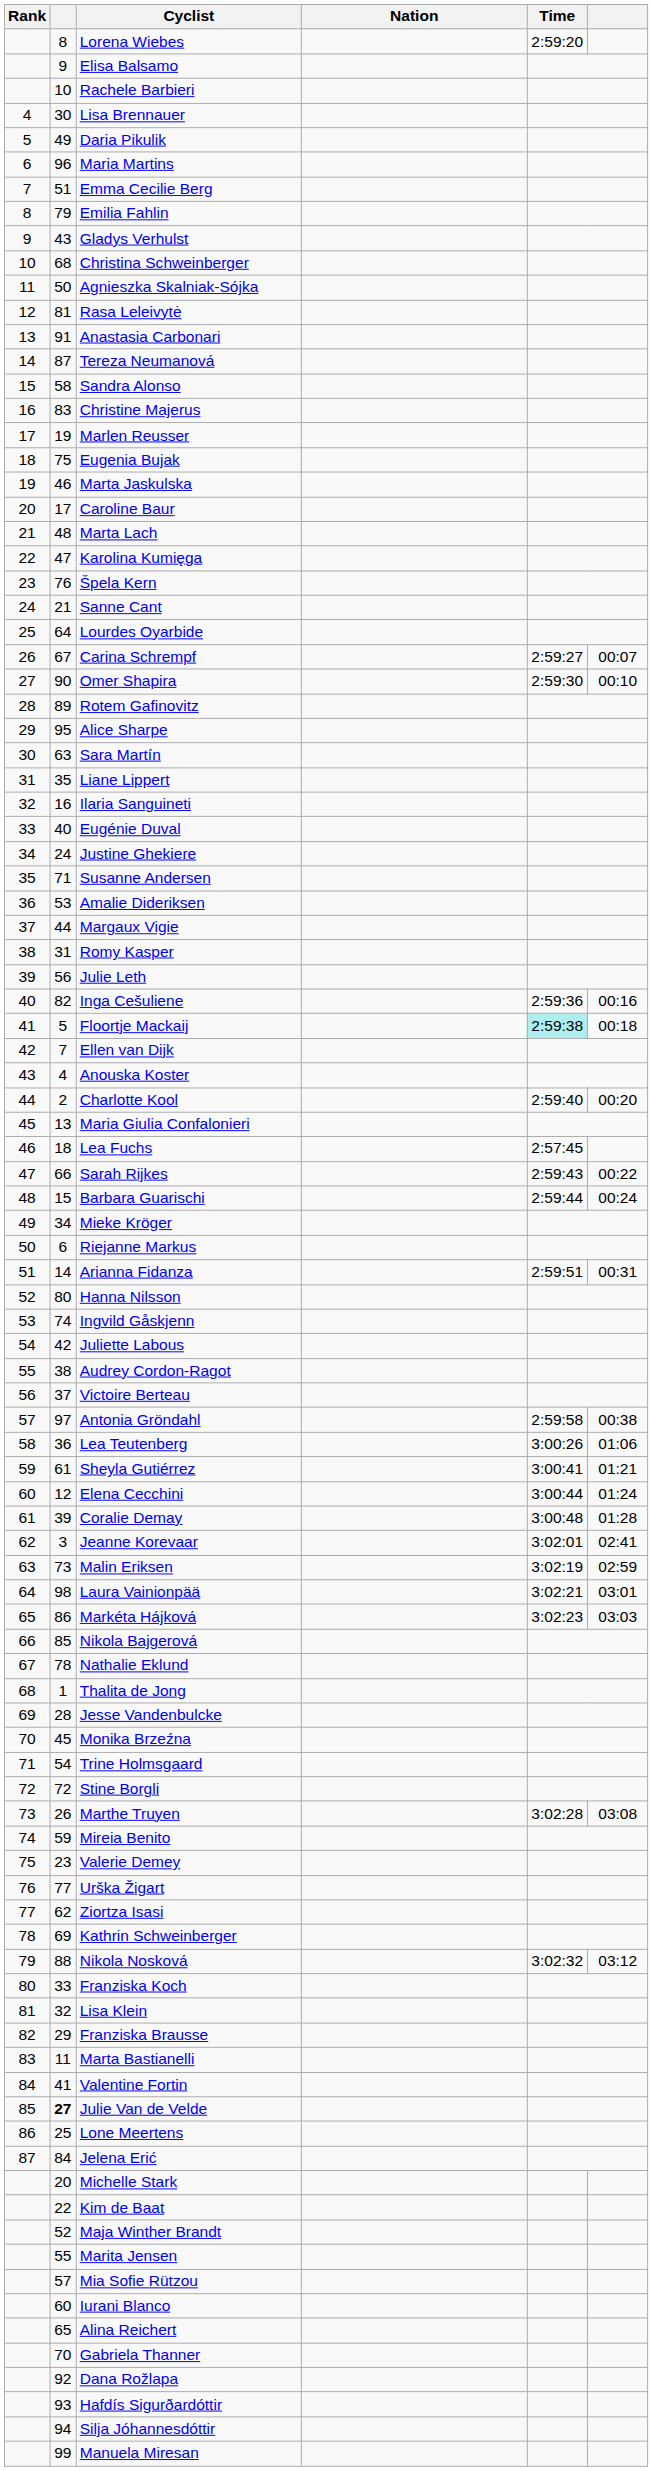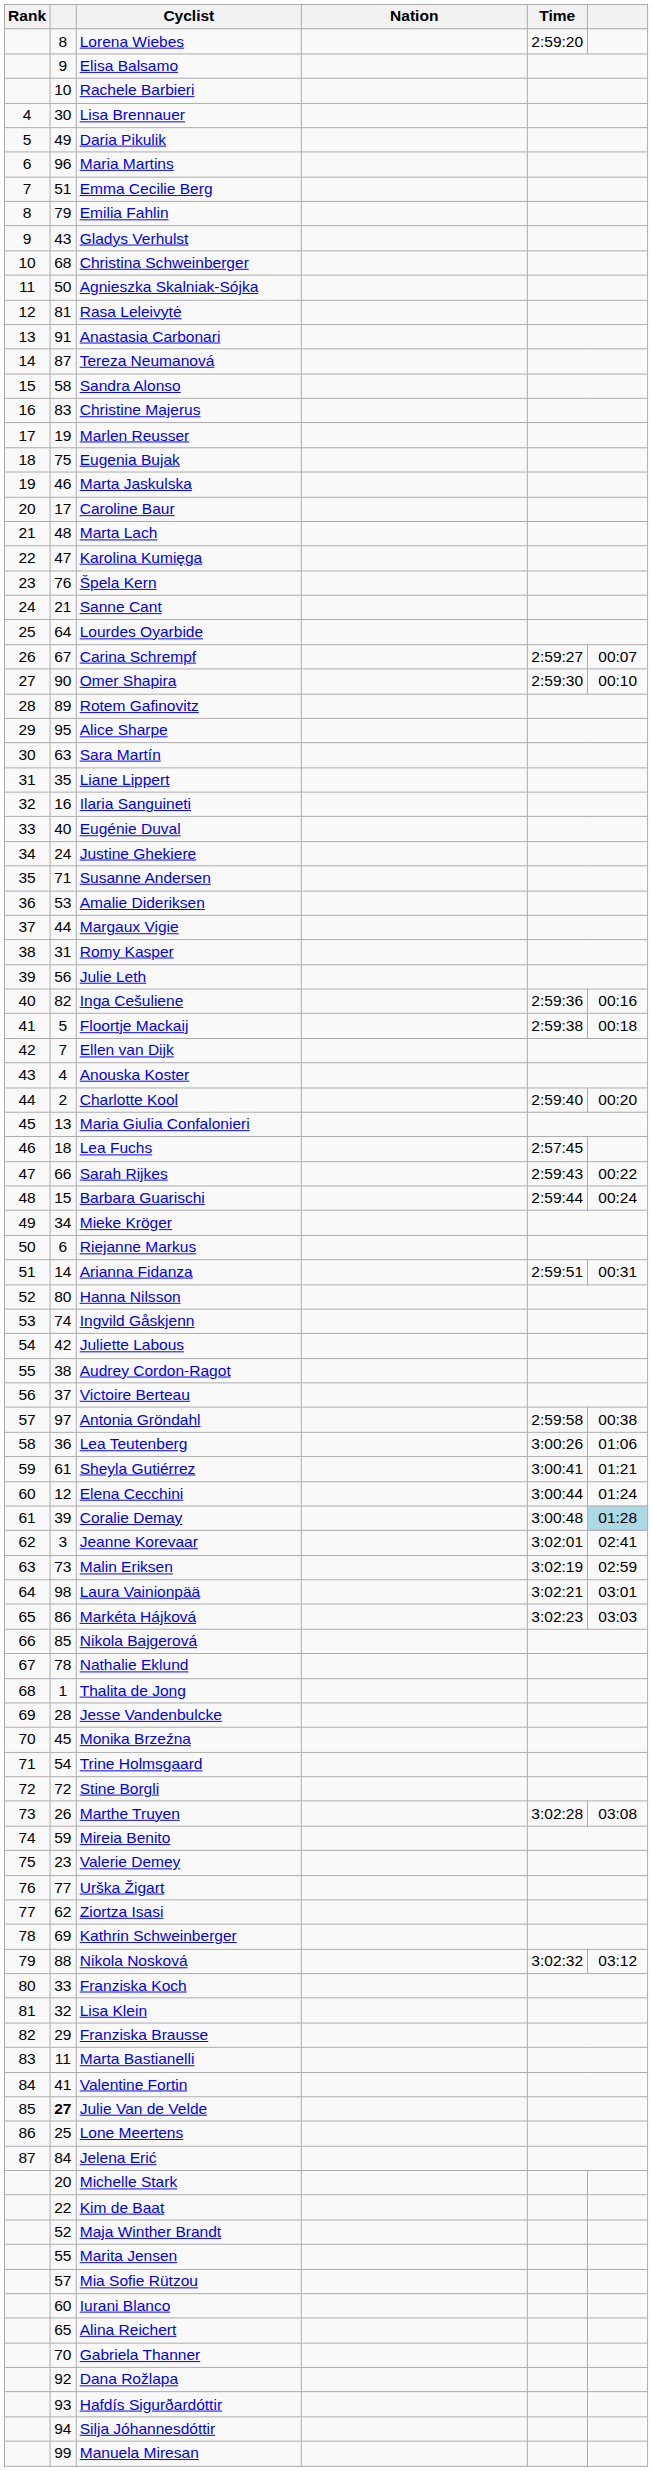Floortje Mackaij | Time: paleturquoise background -> no background
Coralie Demay | column 6: no background -> lightblue background
